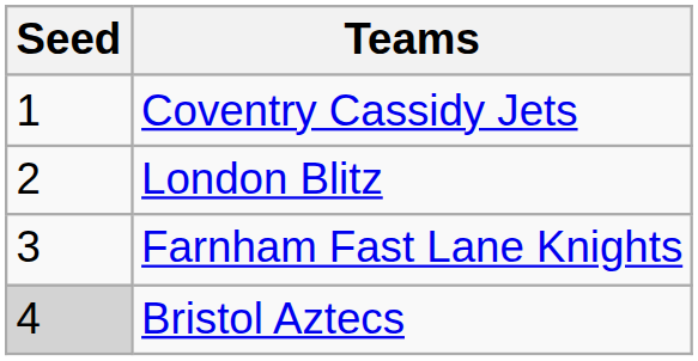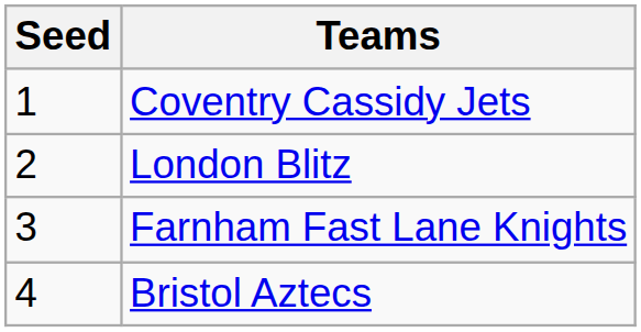Bristol Aztecs | Seed: lightgrey background -> no background
